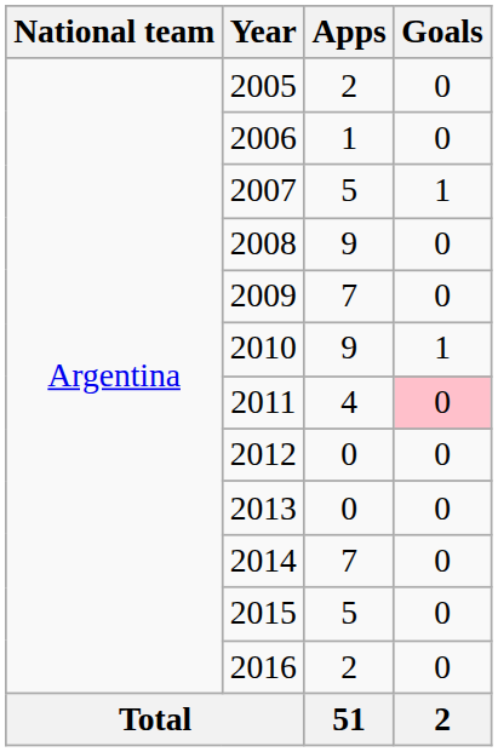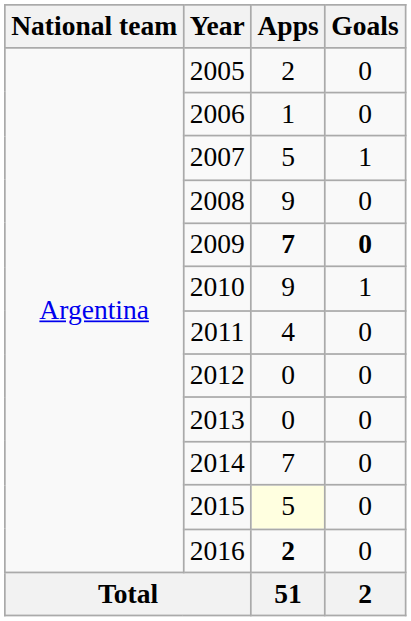2009 | Apps: normal -> bold
2009 | Goals: normal -> bold
2011 | Goals: pink background -> no background
2015 | Apps: no background -> lightyellow background
2016 | Apps: normal -> bold
